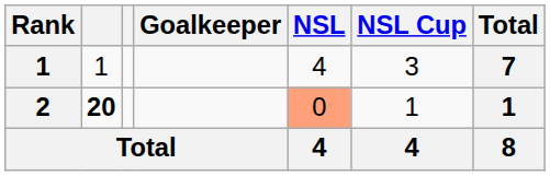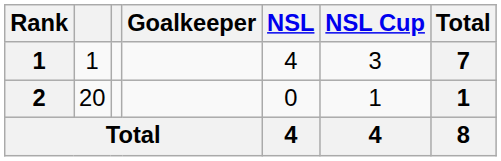2 | column 2: bold -> normal
2 | NSL: lightsalmon background -> no background
